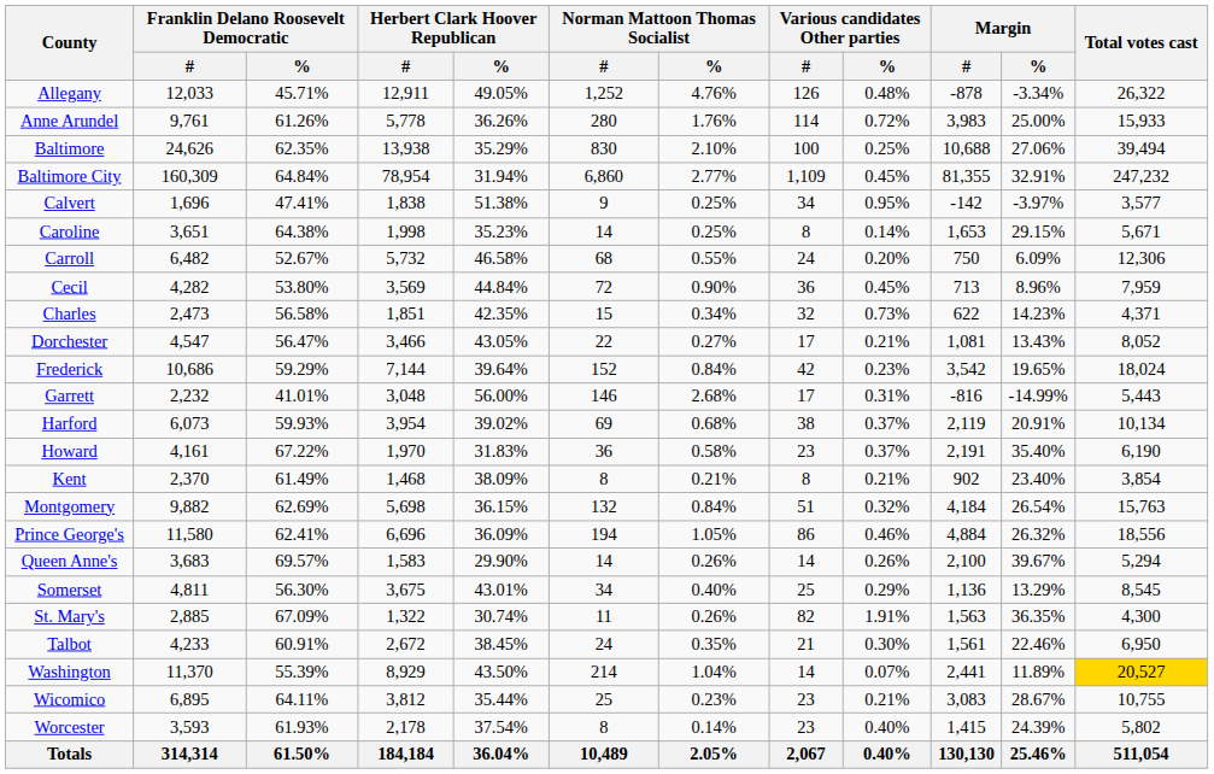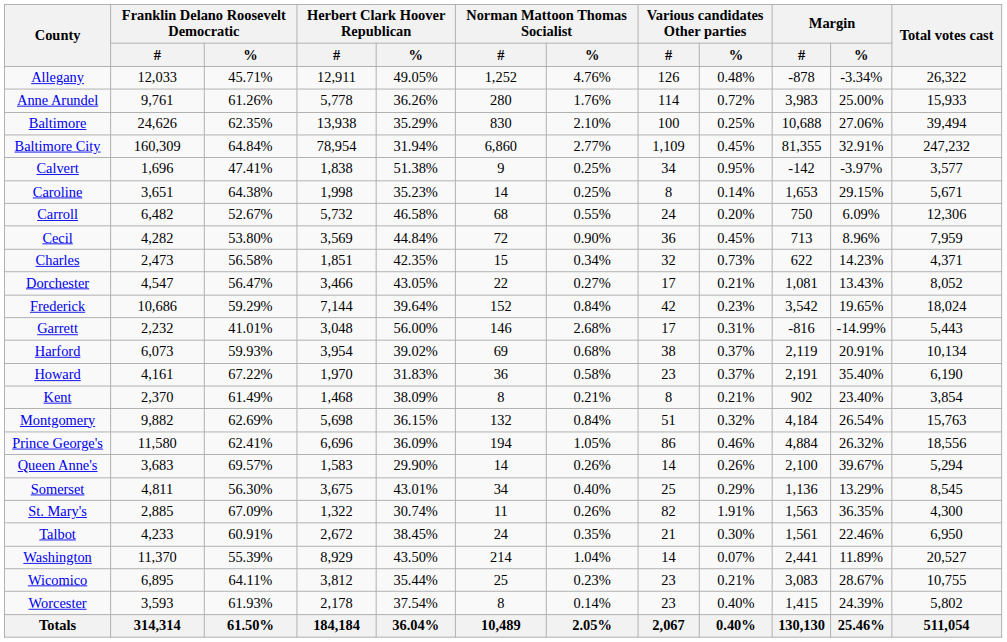Washington | Total votes cast: gold background -> no background
